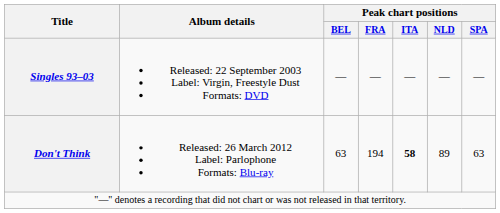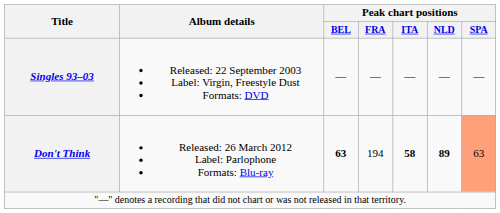Don't Think | Peak chart positions / BEL: normal -> bold
Don't Think | Peak chart positions / NLD: normal -> bold
Don't Think | Peak chart positions / SPA: no background -> lightsalmon background
